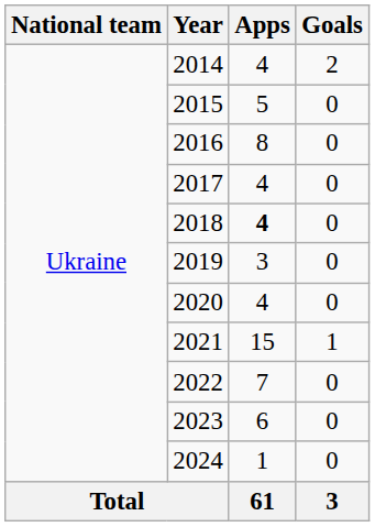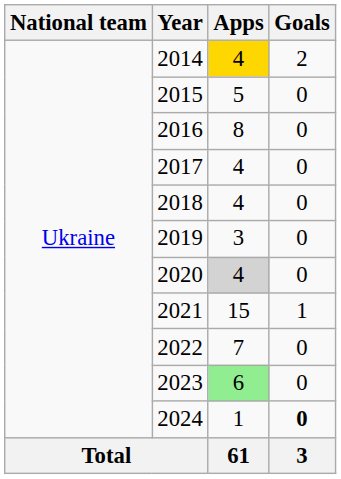2014 | Apps: no background -> gold background
2018 | Apps: bold -> normal
2020 | Apps: no background -> lightgrey background
2023 | Apps: no background -> lightgreen background
2024 | Goals: normal -> bold
